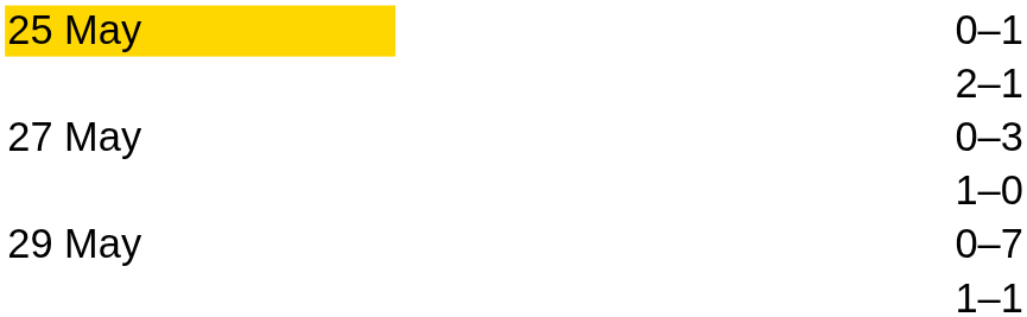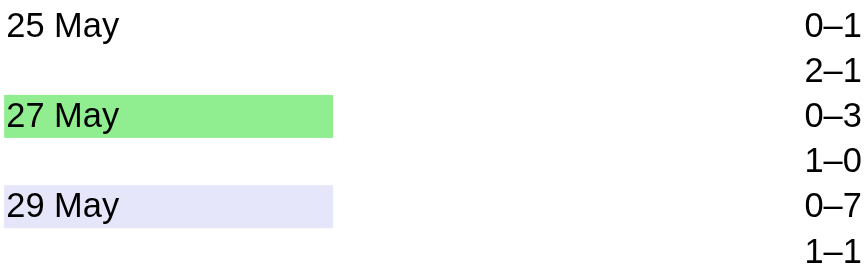0–1 | column 1: gold background -> no background
0–3 | column 1: no background -> lightgreen background
0–7 | column 1: no background -> lavender background
